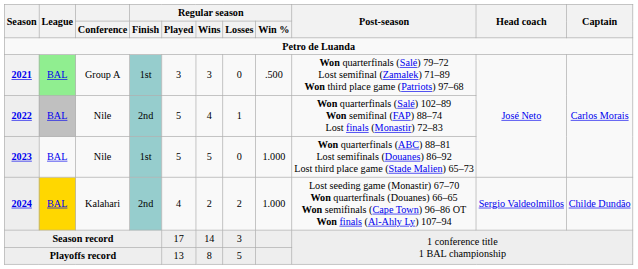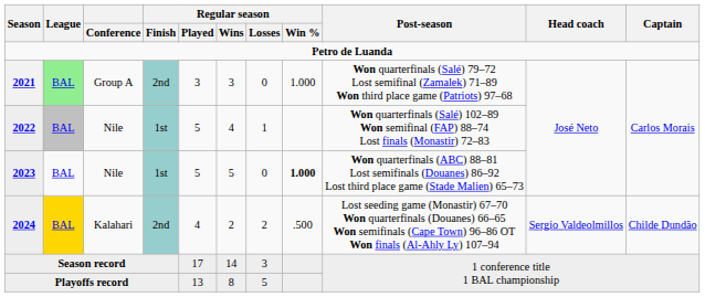2021 | Regular season / Finish: 1st -> 2nd
2021 | Regular season / Win %: .500 -> 1.000
2022 | Regular season / Finish: 2nd -> 1st
2023 | Regular season / Win %: normal -> bold
2024 | Regular season / Win %: 1.000 -> .500
